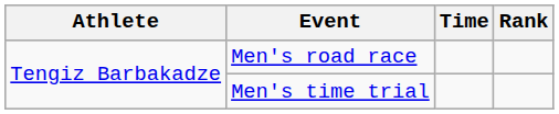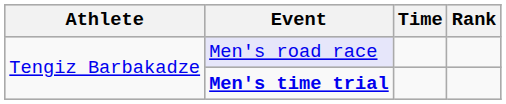Men's road race | Event: no background -> lavender background
Men's time trial | Event: normal -> bold
